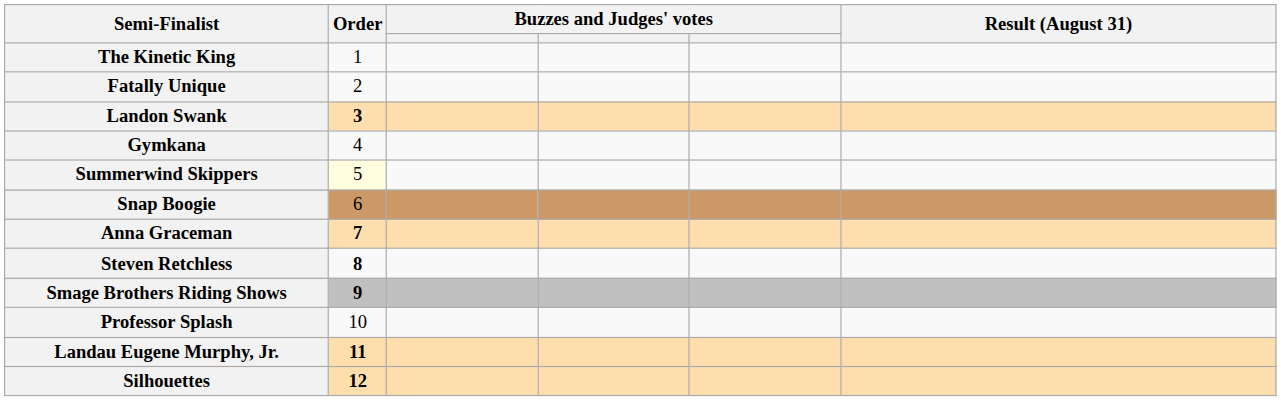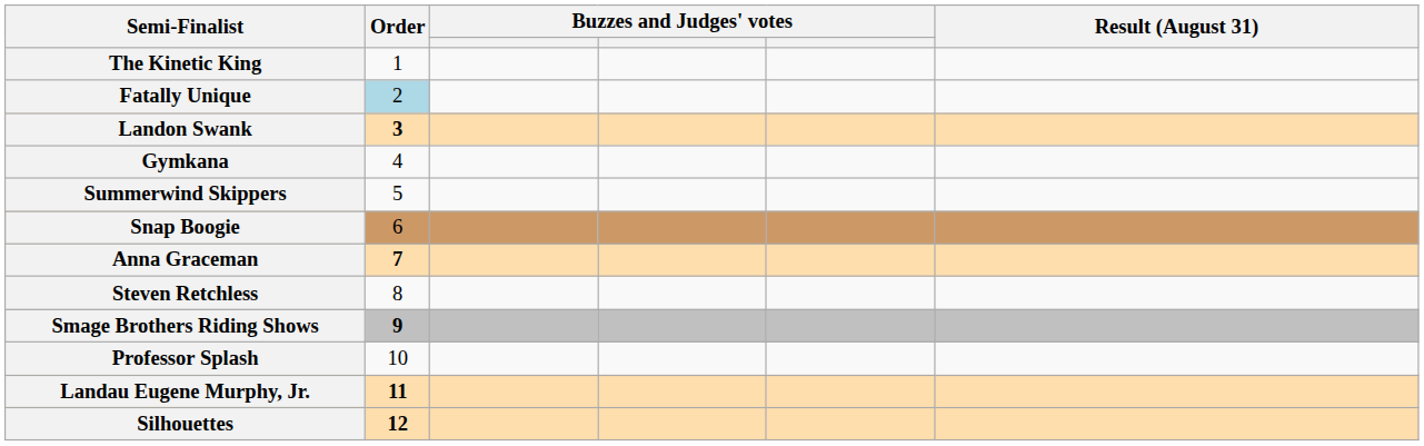Fatally Unique | Order: no background -> lightblue background
Summerwind Skippers | Order: lightyellow background -> no background
Steven Retchless | Order: bold -> normal
